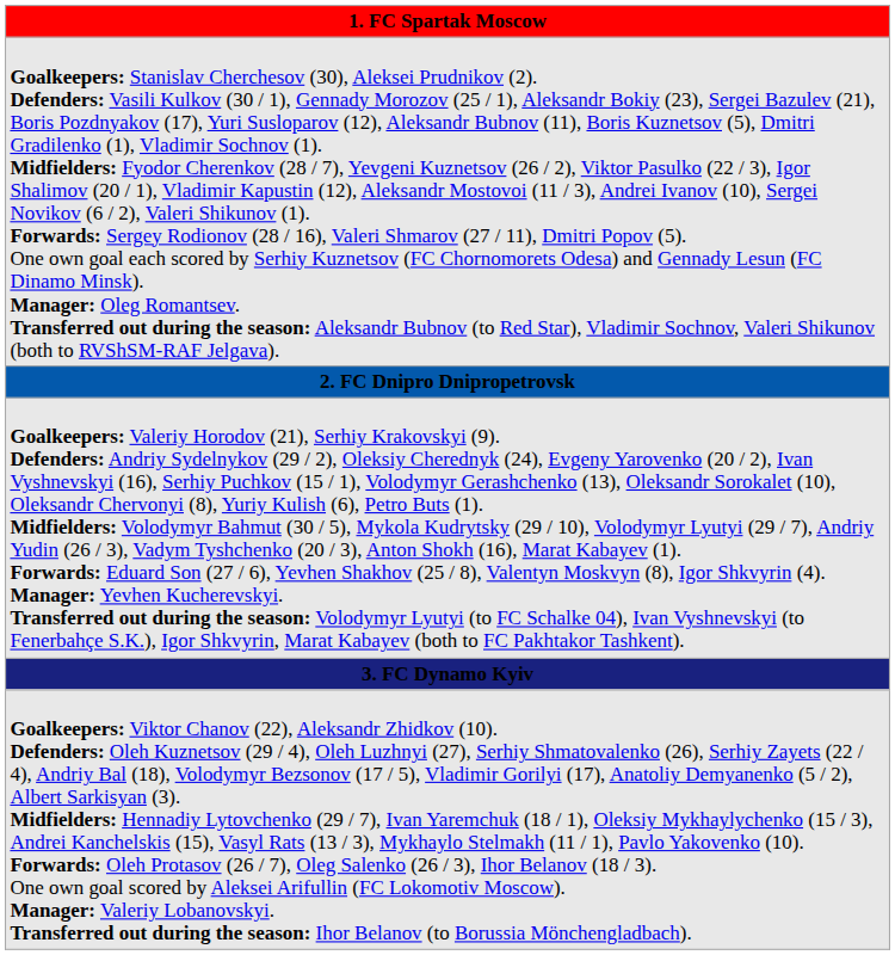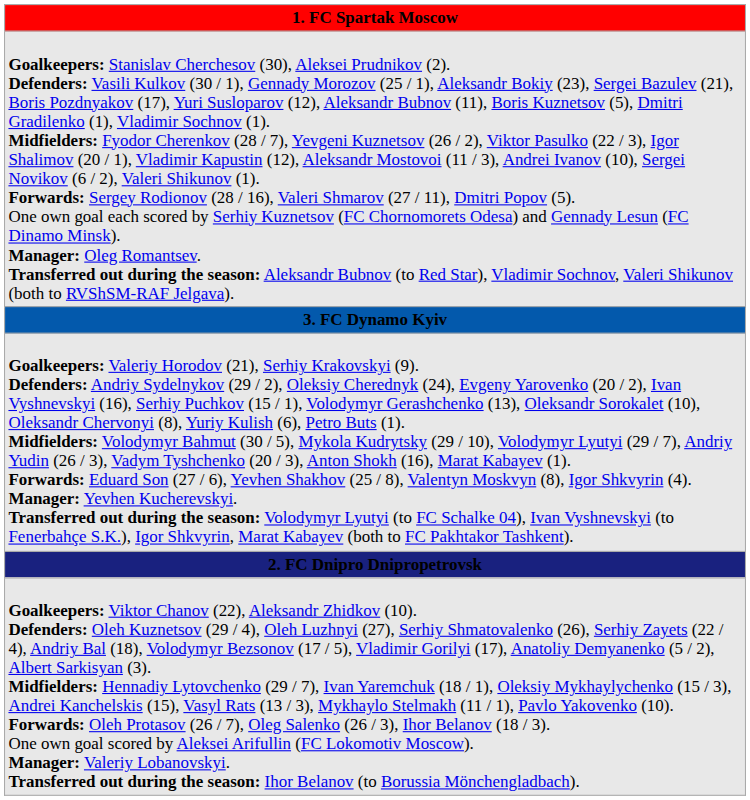row 3 | column 1: 2. FC Dnipro Dnipropetrovsk -> 3. FC Dynamo Kyiv
row 5 | column 1: 3. FC Dynamo Kyiv -> 2. FC Dnipro Dnipropetrovsk
